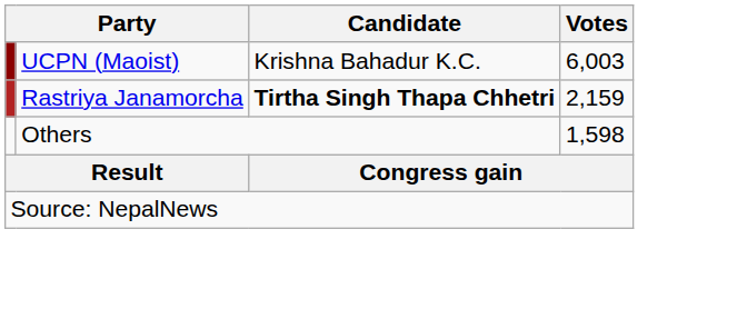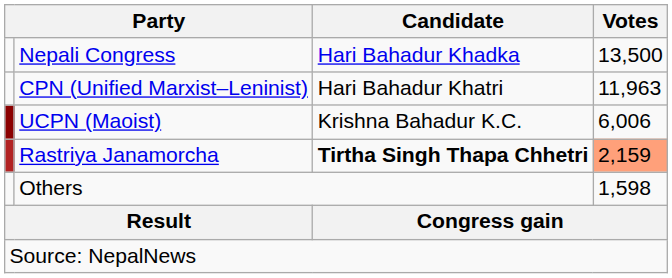+ row: Nepali Congress | Hari Bahadur Khadka | 13,500
+ row: CPN (Unified Marxist–Leninist) | Hari Bahadur Khatri | 11,963
UCPN (Maoist) | Votes: 6,003 -> 6,006
Rastriya Janamorcha | Votes: no background -> lightsalmon background
